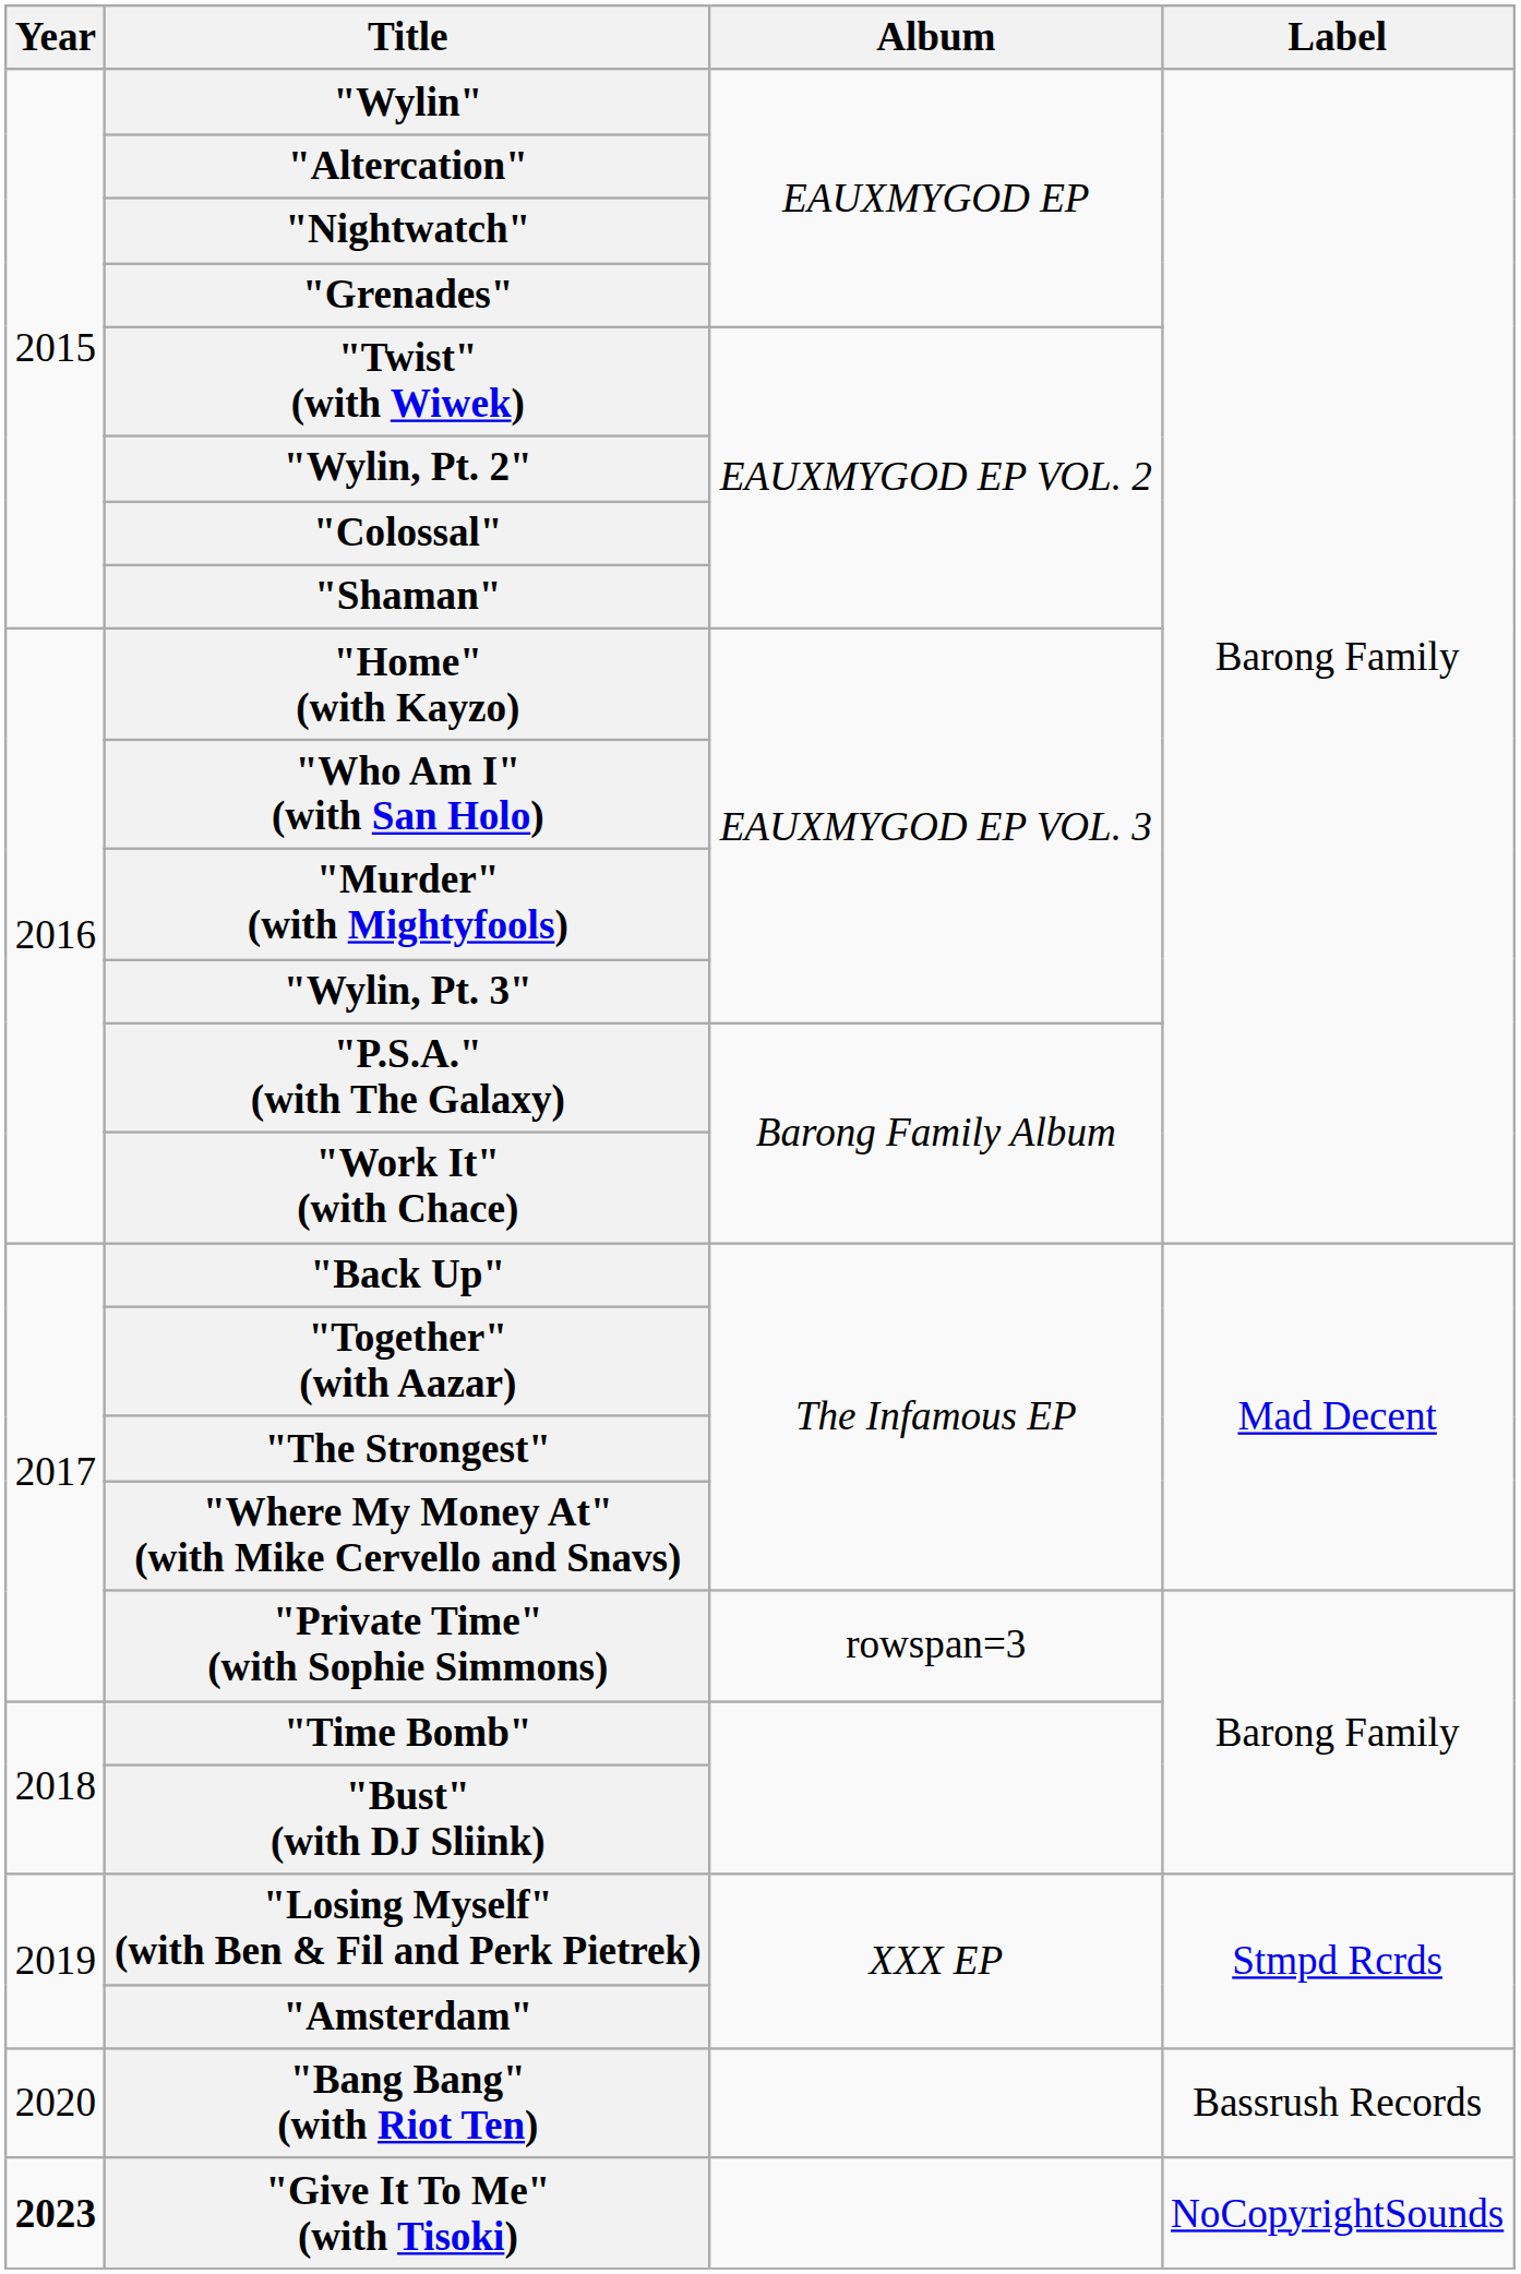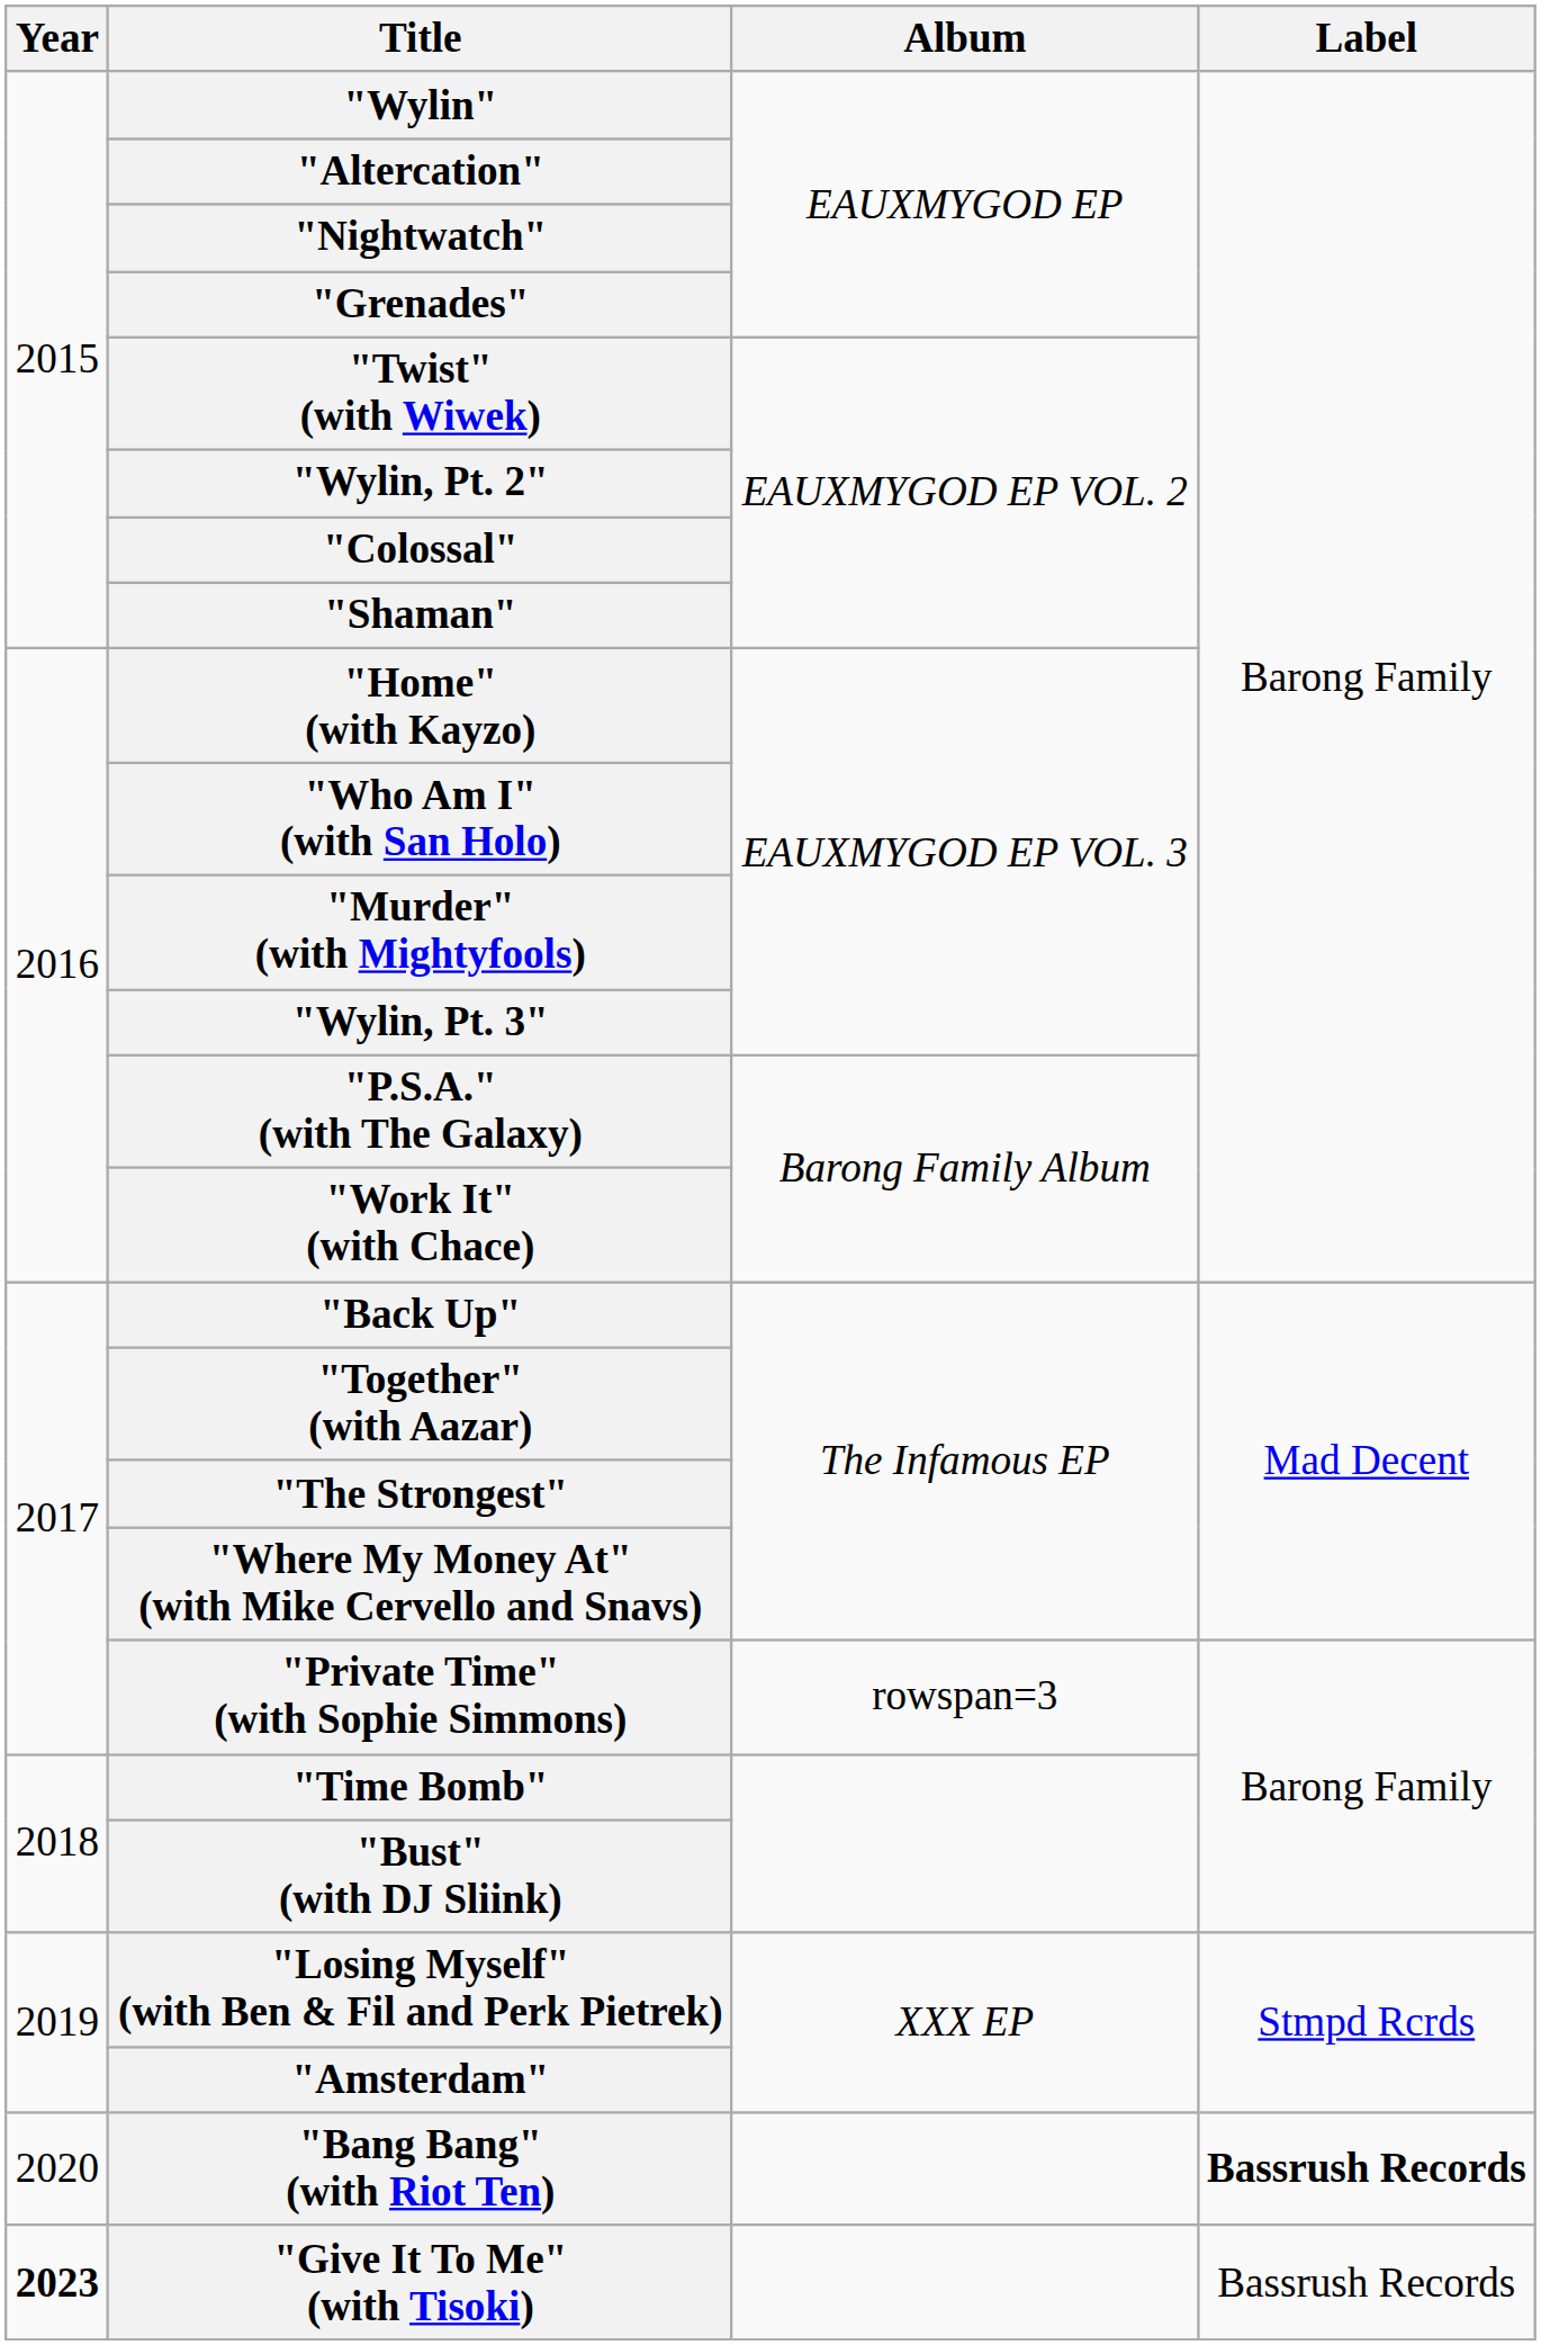"Bang Bang" (with Riot Ten) | Label: normal -> bold
"Give It To Me" (with Tisoki) | Label: NoCopyrightSounds -> Bassrush Records
